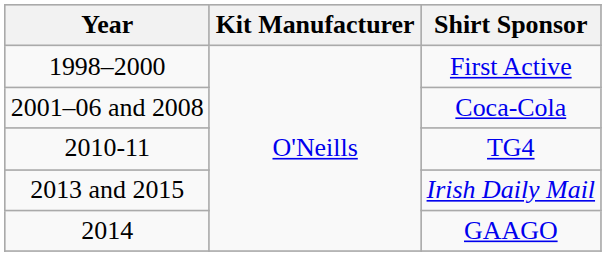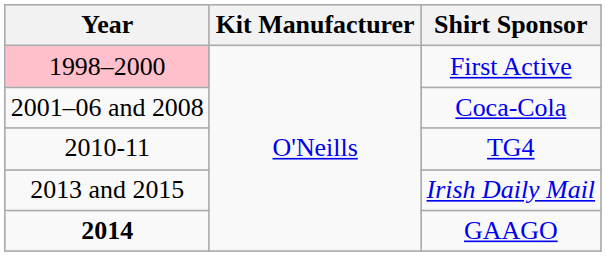First Active | Year: no background -> pink background
GAAGO | Year: normal -> bold
